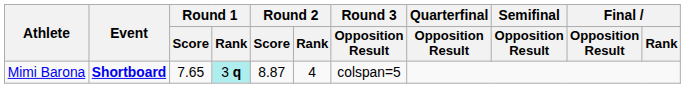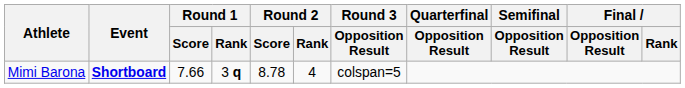Mimi Barona | Round 1 / Score: 7.65 -> 7.66
Mimi Barona | Round 1 / Rank: paleturquoise background -> no background
Mimi Barona | Round 2 / Score: 8.87 -> 8.78
